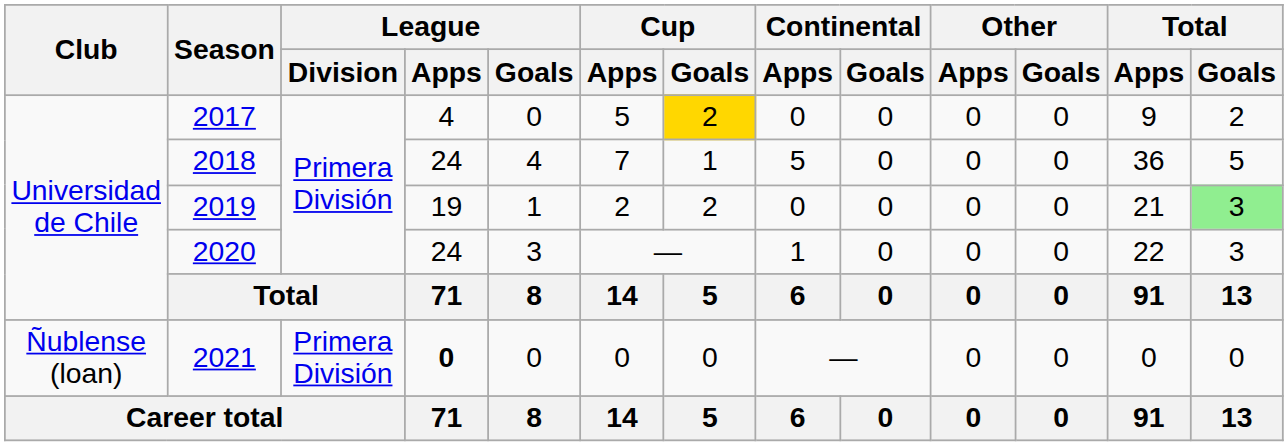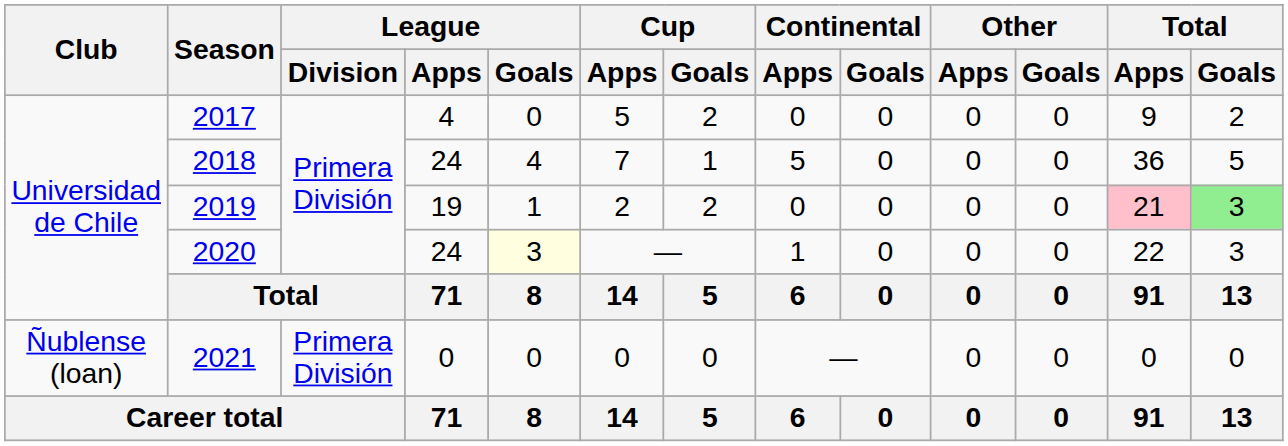2017 | Cup / Goals: gold background -> no background
2019 | Total / Apps: no background -> pink background
2020 | League / Goals: no background -> lightyellow background
2021 | League / Apps: bold -> normal
